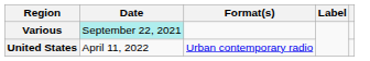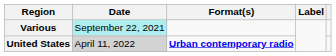United States | Date: no background -> lightgrey background
United States | Format(s): normal -> bold
